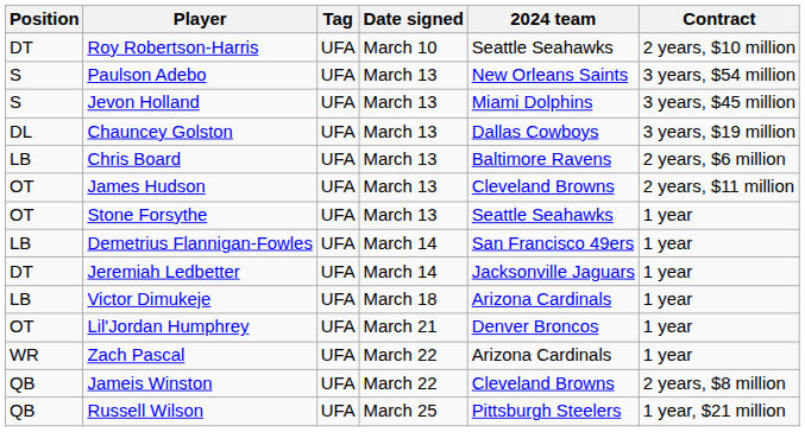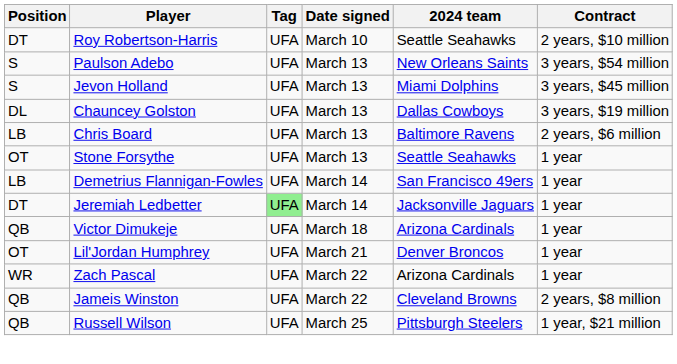- row: OT | James Hudson | UFA | March 13 | Cleveland Browns | 2 years, $11 million
Jeremiah Ledbetter | Tag: no background -> lightgreen background
Victor Dimukeje | Position: LB -> QB
